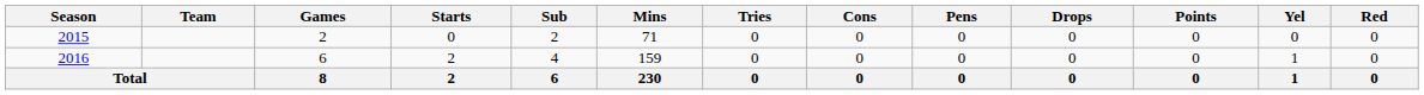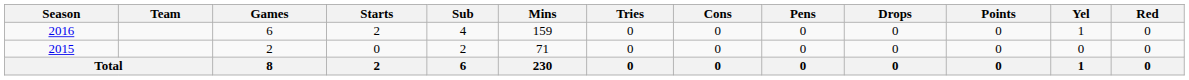rows swapped: 2015 <-> 2016
